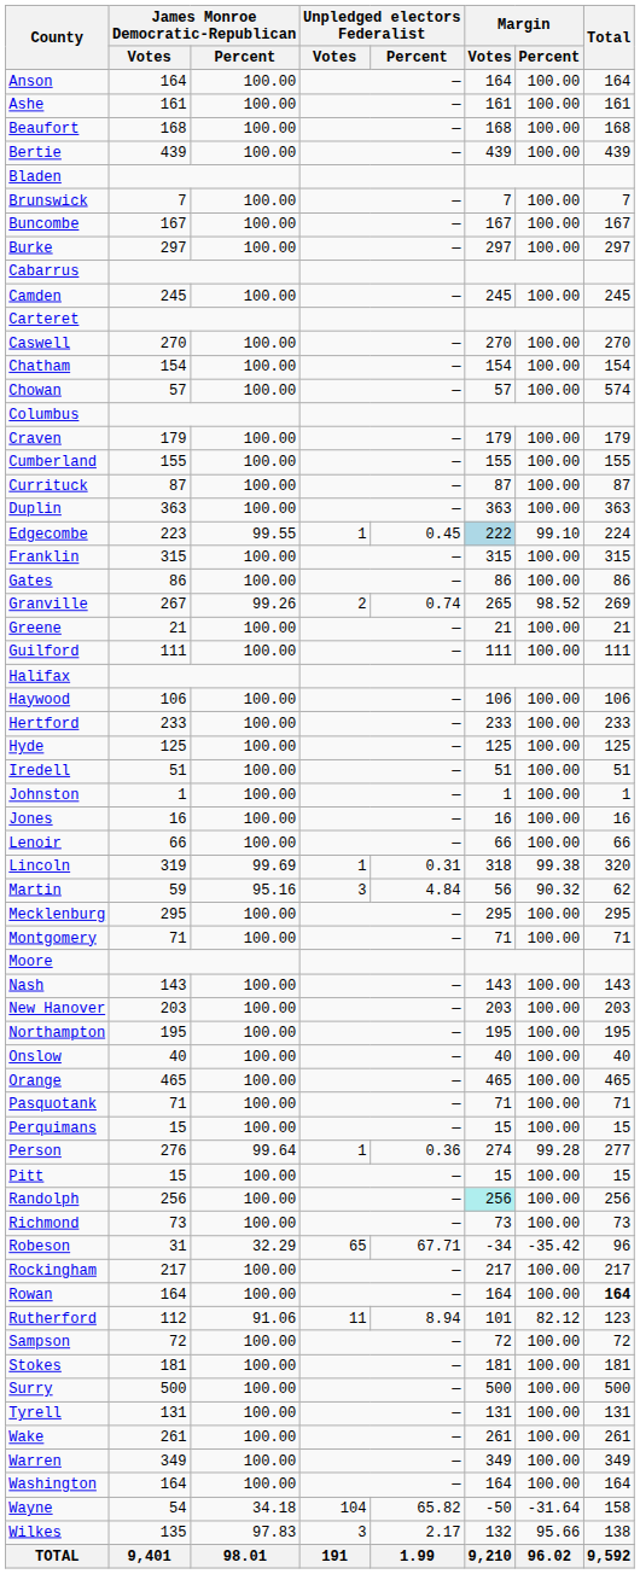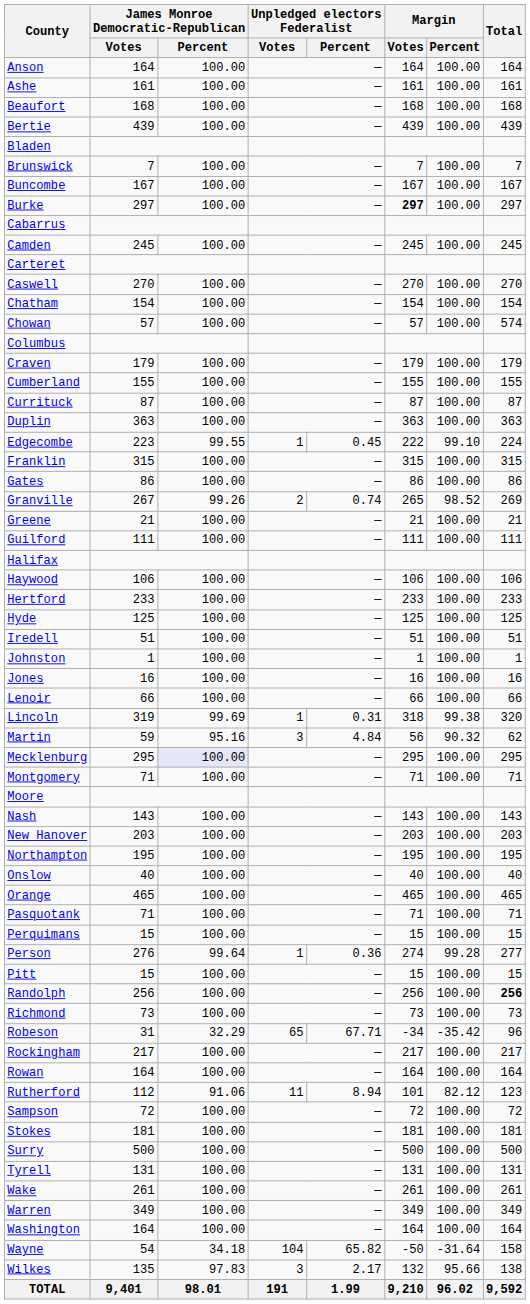Burke | Margin / Votes: normal -> bold
Edgecombe | Margin / Votes: lightblue background -> no background
Mecklenburg | James Monroe Democratic-Republican / Percent: no background -> lavender background
Randolph | Margin / Votes: paleturquoise background -> no background
Randolph | Total: normal -> bold
Rowan | Total: bold -> normal
